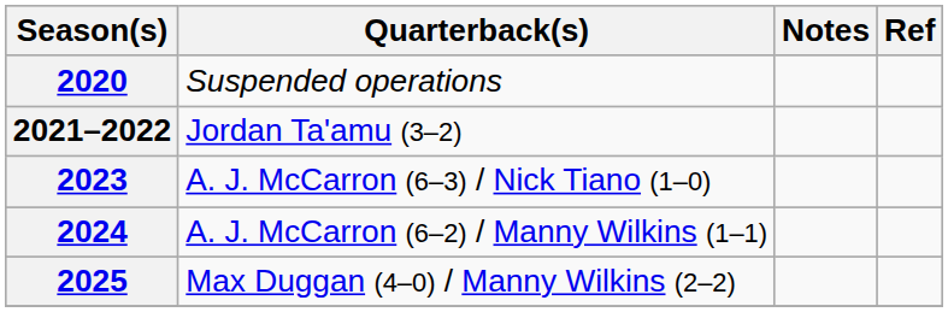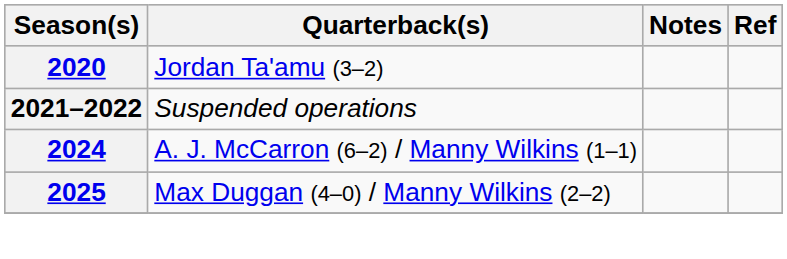2020 | Quarterback(s): Suspended operations -> Jordan Ta'amu (3–2)
2021–2022 | Quarterback(s): Jordan Ta'amu (3–2) -> Suspended operations
- row: 2023 | A. J. McCarron (6–3) / Nick Tiano (1–0)
